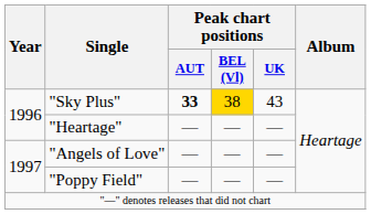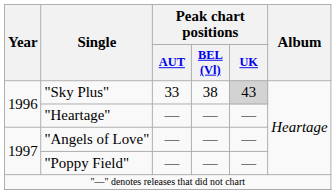"Sky Plus" | Peak chart positions / AUT: bold -> normal
"Sky Plus" | Peak chart positions / BEL (Vl): gold background -> no background
"Sky Plus" | Peak chart positions / UK: no background -> lightgrey background
